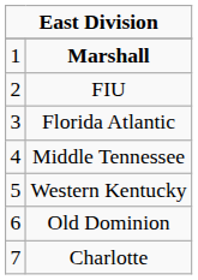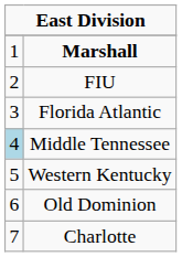Middle Tennessee | column 1: no background -> lightblue background
